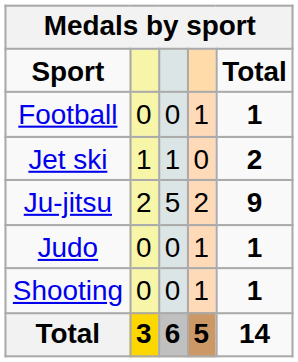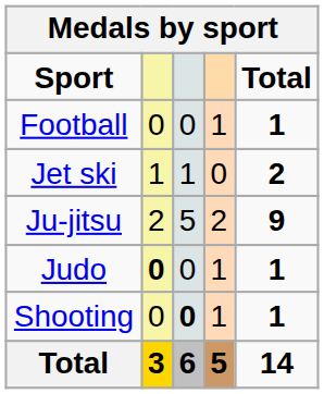Judo | column 2: normal -> bold
Shooting | column 3: normal -> bold
